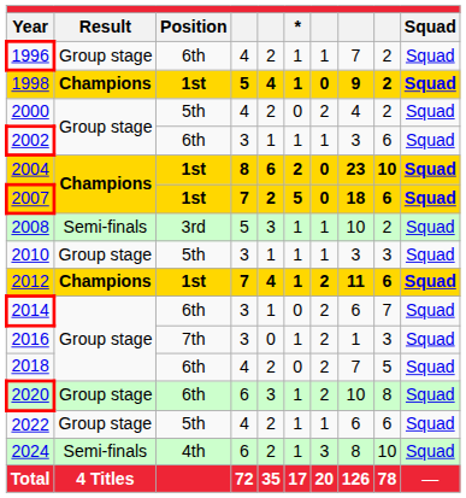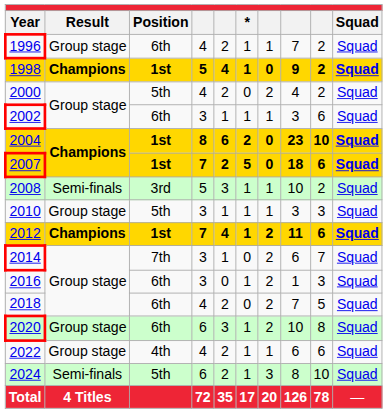2014 | Position: 6th -> 7th
2016 | Position: 7th -> 6th
2022 | Position: 5th -> 4th
2024 | Position: 4th -> 5th
